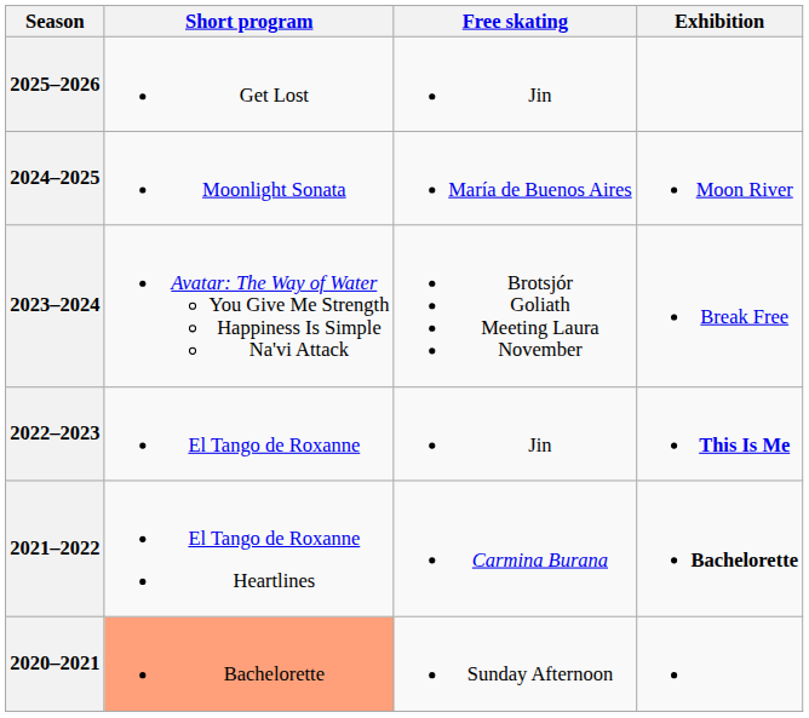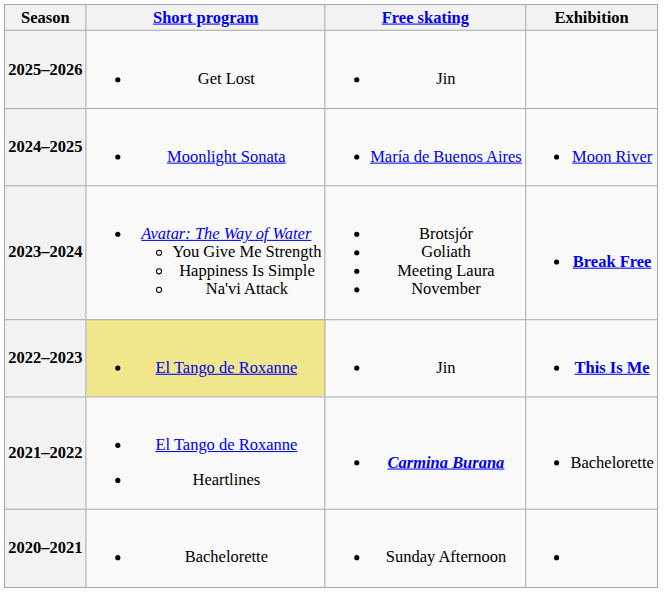2023–2024 | Exhibition: normal -> bold
2022–2023 | Short program: no background -> khaki background
2021–2022 | Free skating: normal -> bold
2021–2022 | Exhibition: bold -> normal
2020–2021 | Short program: lightsalmon background -> no background
